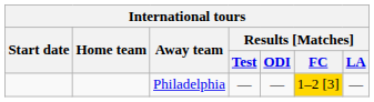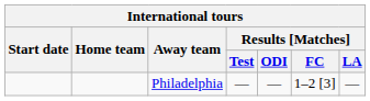Philadelphia | Results [Matches] / FC: gold background -> no background
